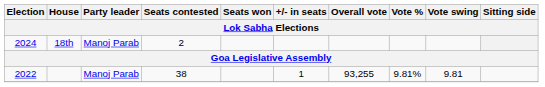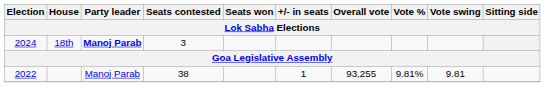18th | Party leader: normal -> bold
18th | Seats contested: 2 -> 3
